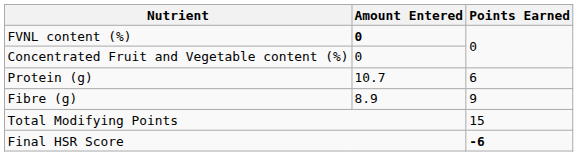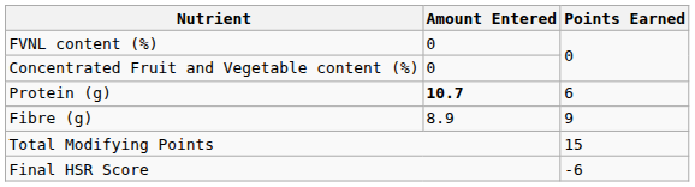FVNL content (%) | Amount Entered: bold -> normal
Protein (g) | Amount Entered: normal -> bold
Final HSR Score | Points Earned: bold -> normal
